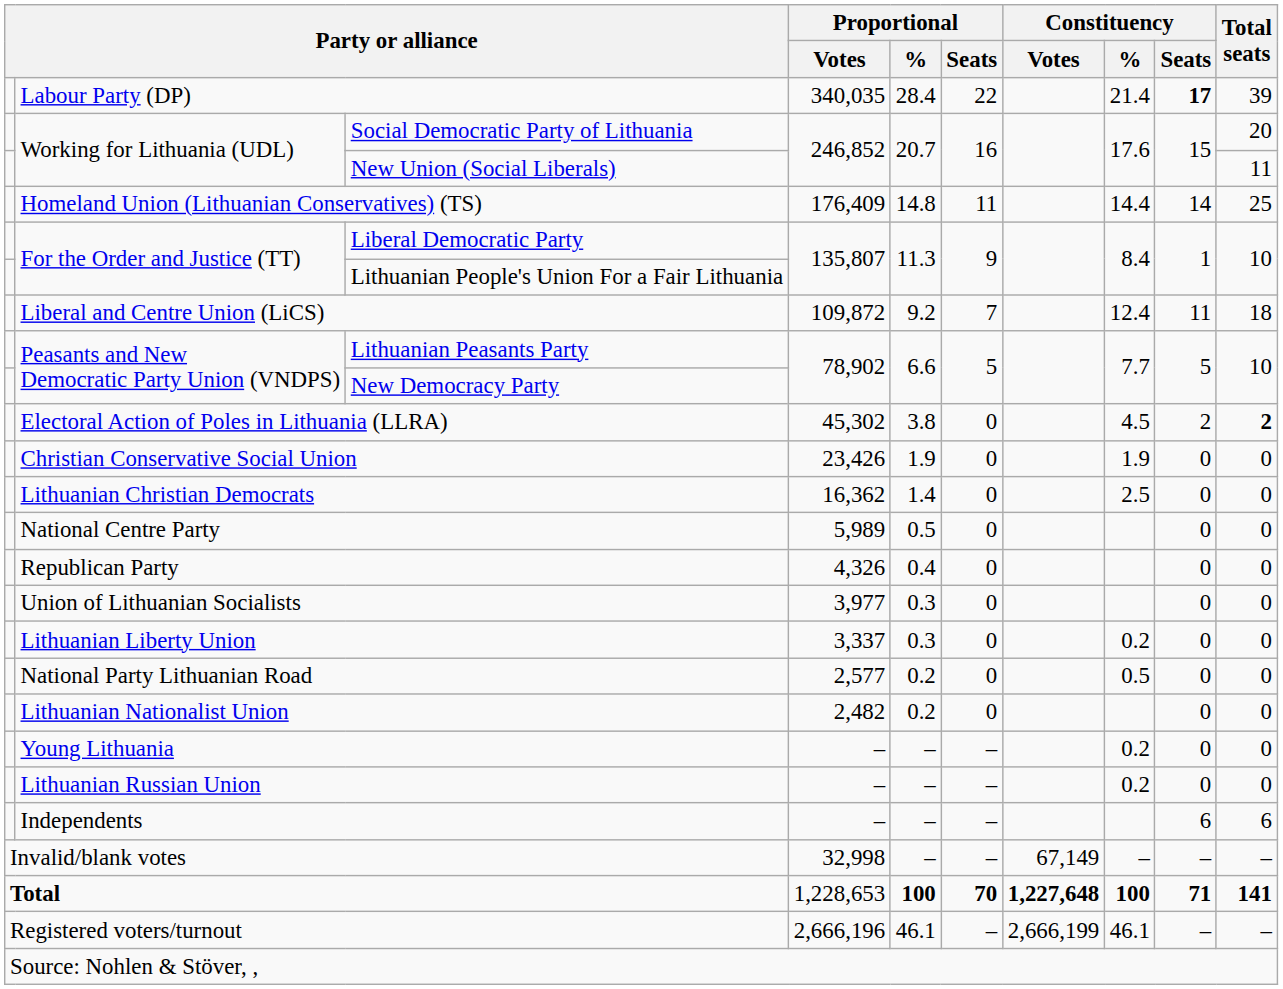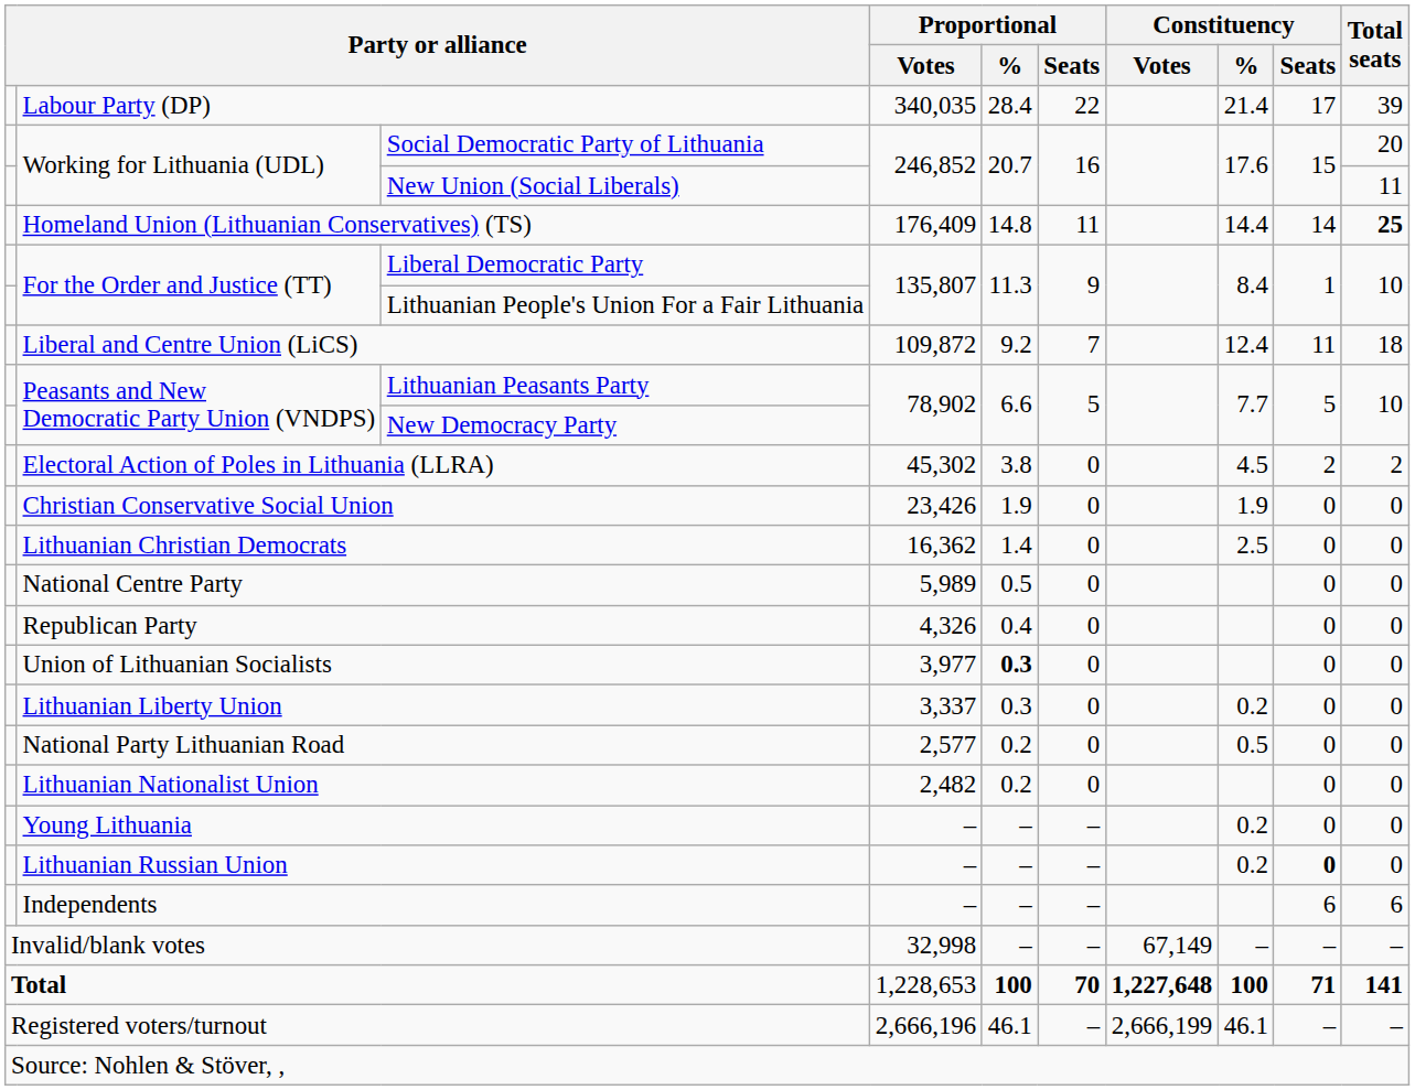Labour Party (DP) | Constituency / Seats: bold -> normal
Homeland Union (Lithuanian Conservatives) (TS) | Total seats: normal -> bold
Electoral Action of Poles in Lithuania (LLRA) | Total seats: bold -> normal
Union of Lithuanian Socialists | Proportional / %: normal -> bold
Lithuanian Russian Union | Constituency / Seats: normal -> bold
